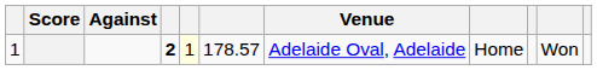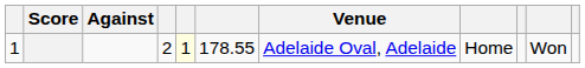row 2 | column 4: bold -> normal
row 2 | column 6: 178.57 -> 178.55
